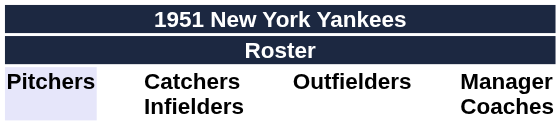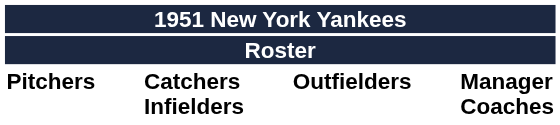Pitchers | column 1: lavender background -> no background
